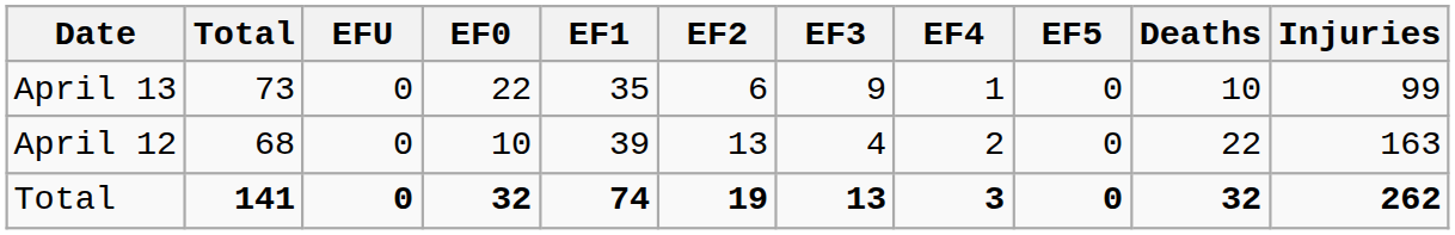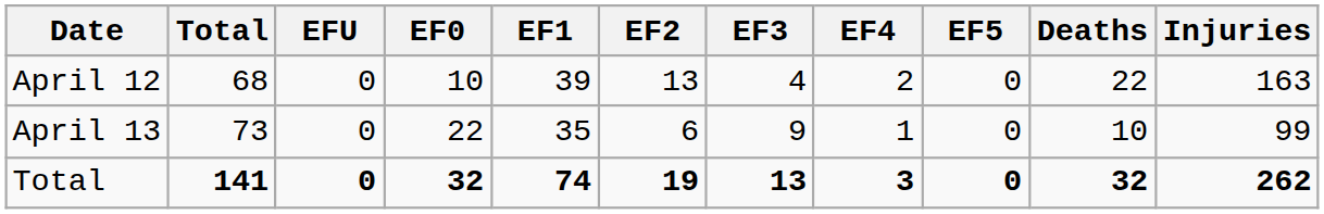rows swapped: April 12 <-> April 13
